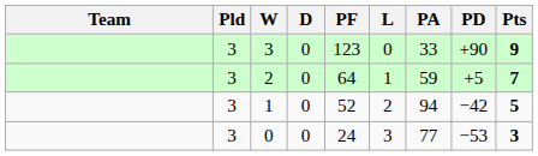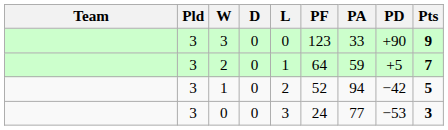columns swapped: L <-> PF
